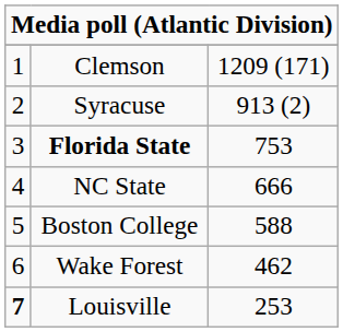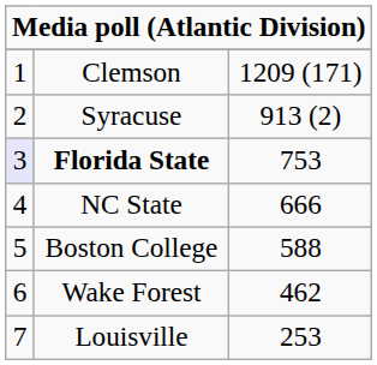Florida State | column 1: no background -> lavender background
Louisville | column 1: bold -> normal
